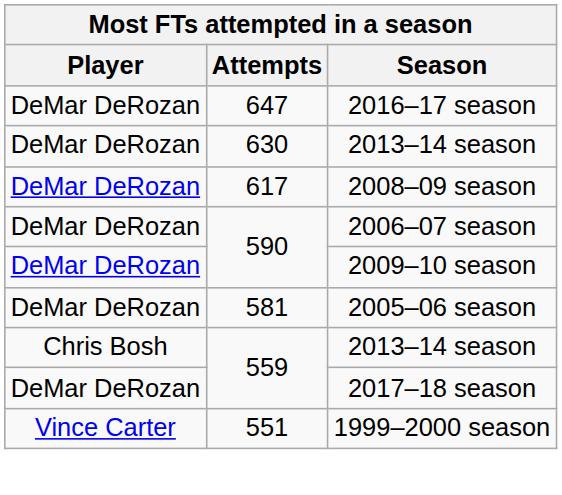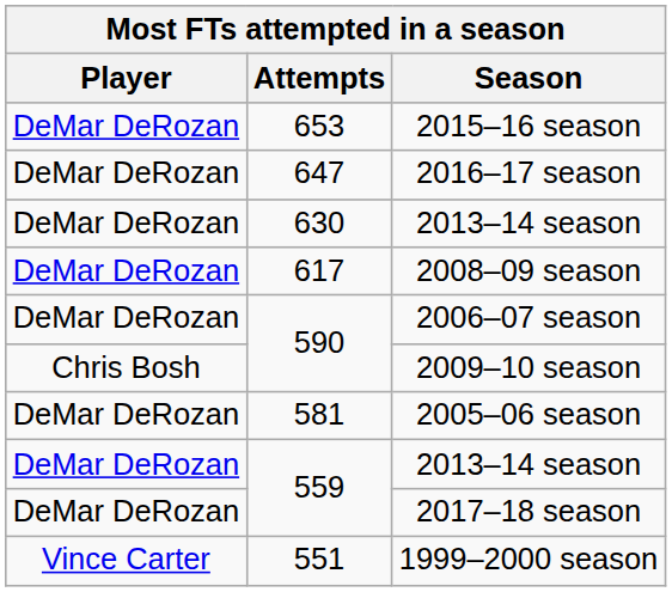+ row: DeMar DeRozan | 653 | 2015–16 season
2009–10 season | Player: DeMar DeRozan -> Chris Bosh
559 / 2013–14 season | Player: Chris Bosh -> DeMar DeRozan
